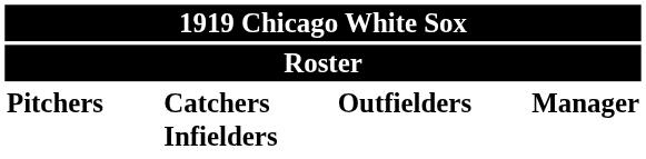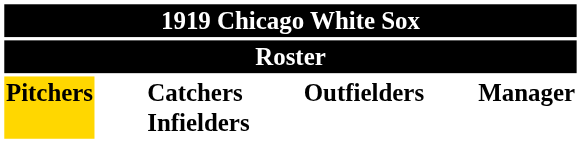Pitchers | column 1: no background -> gold background
